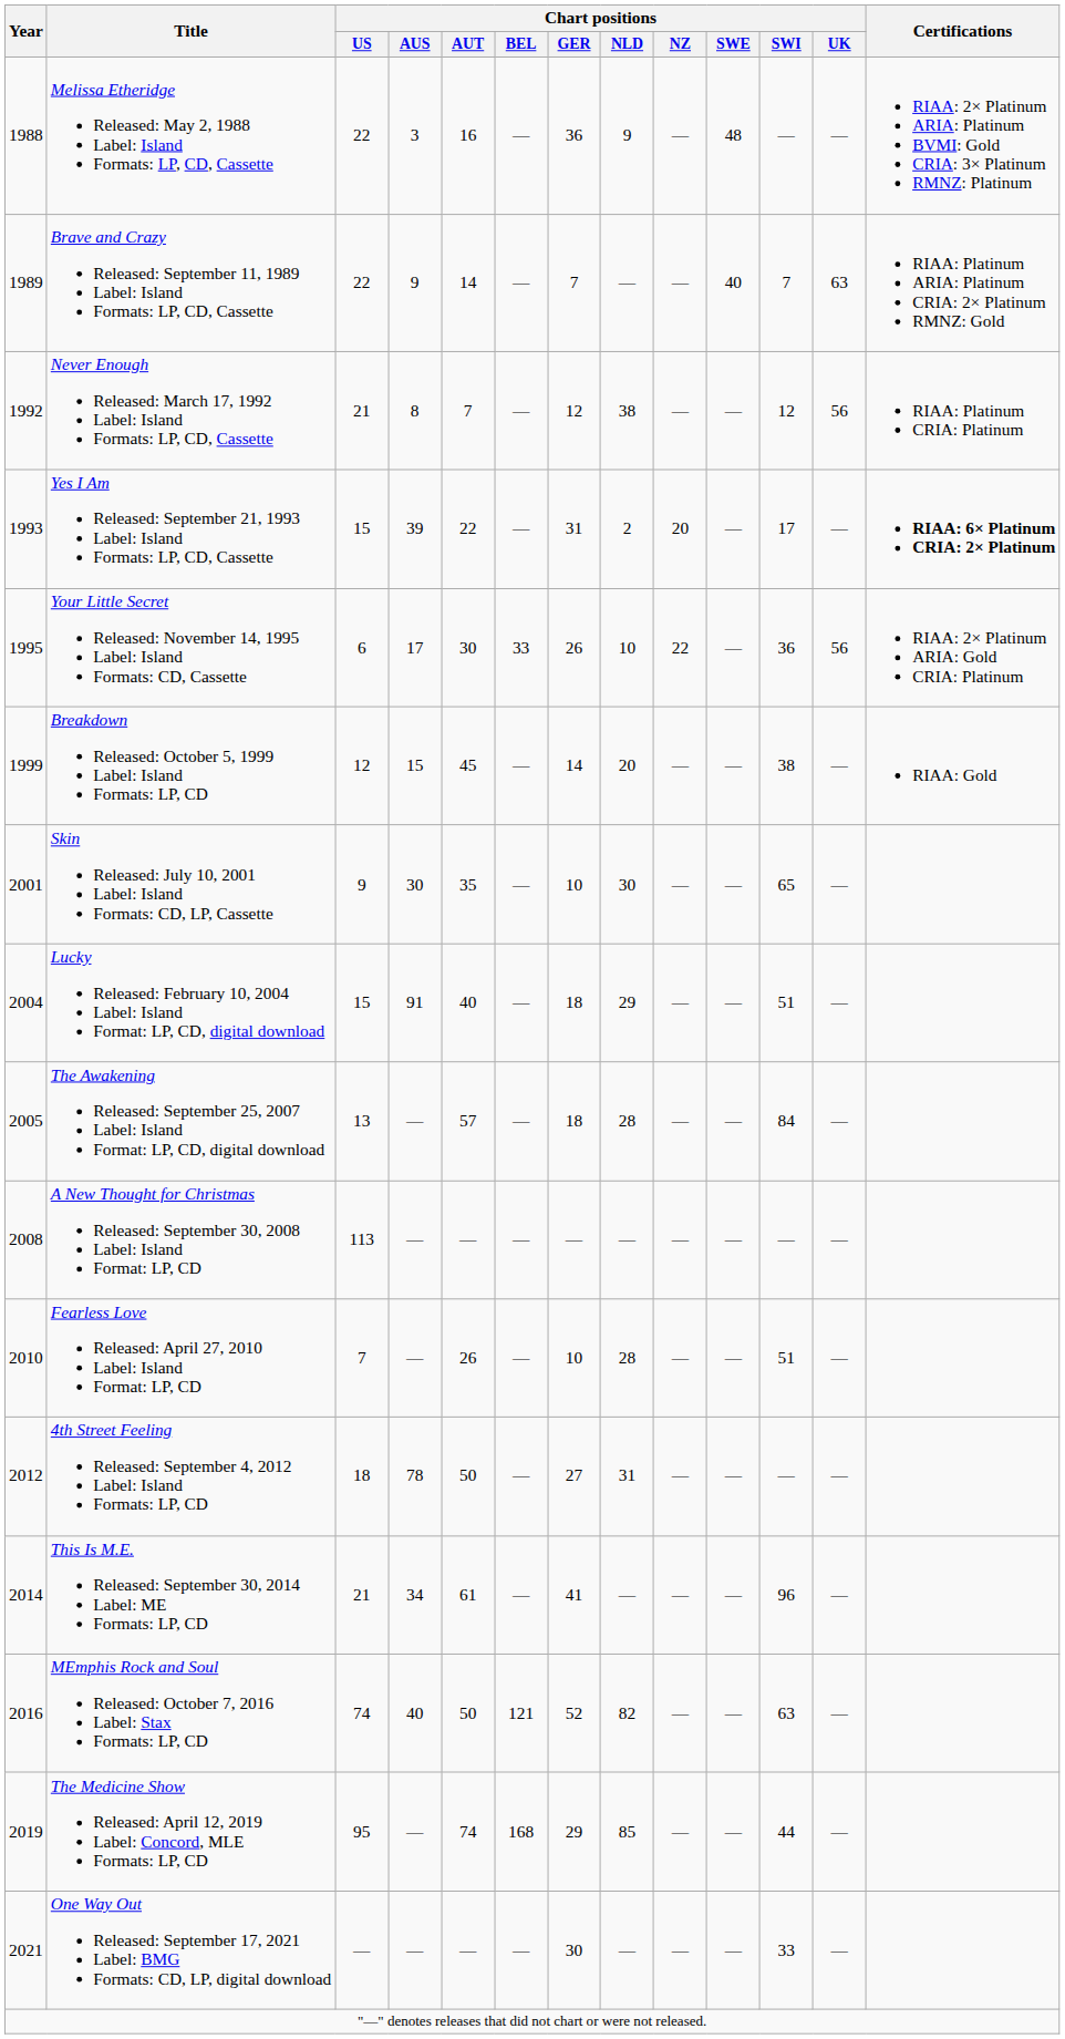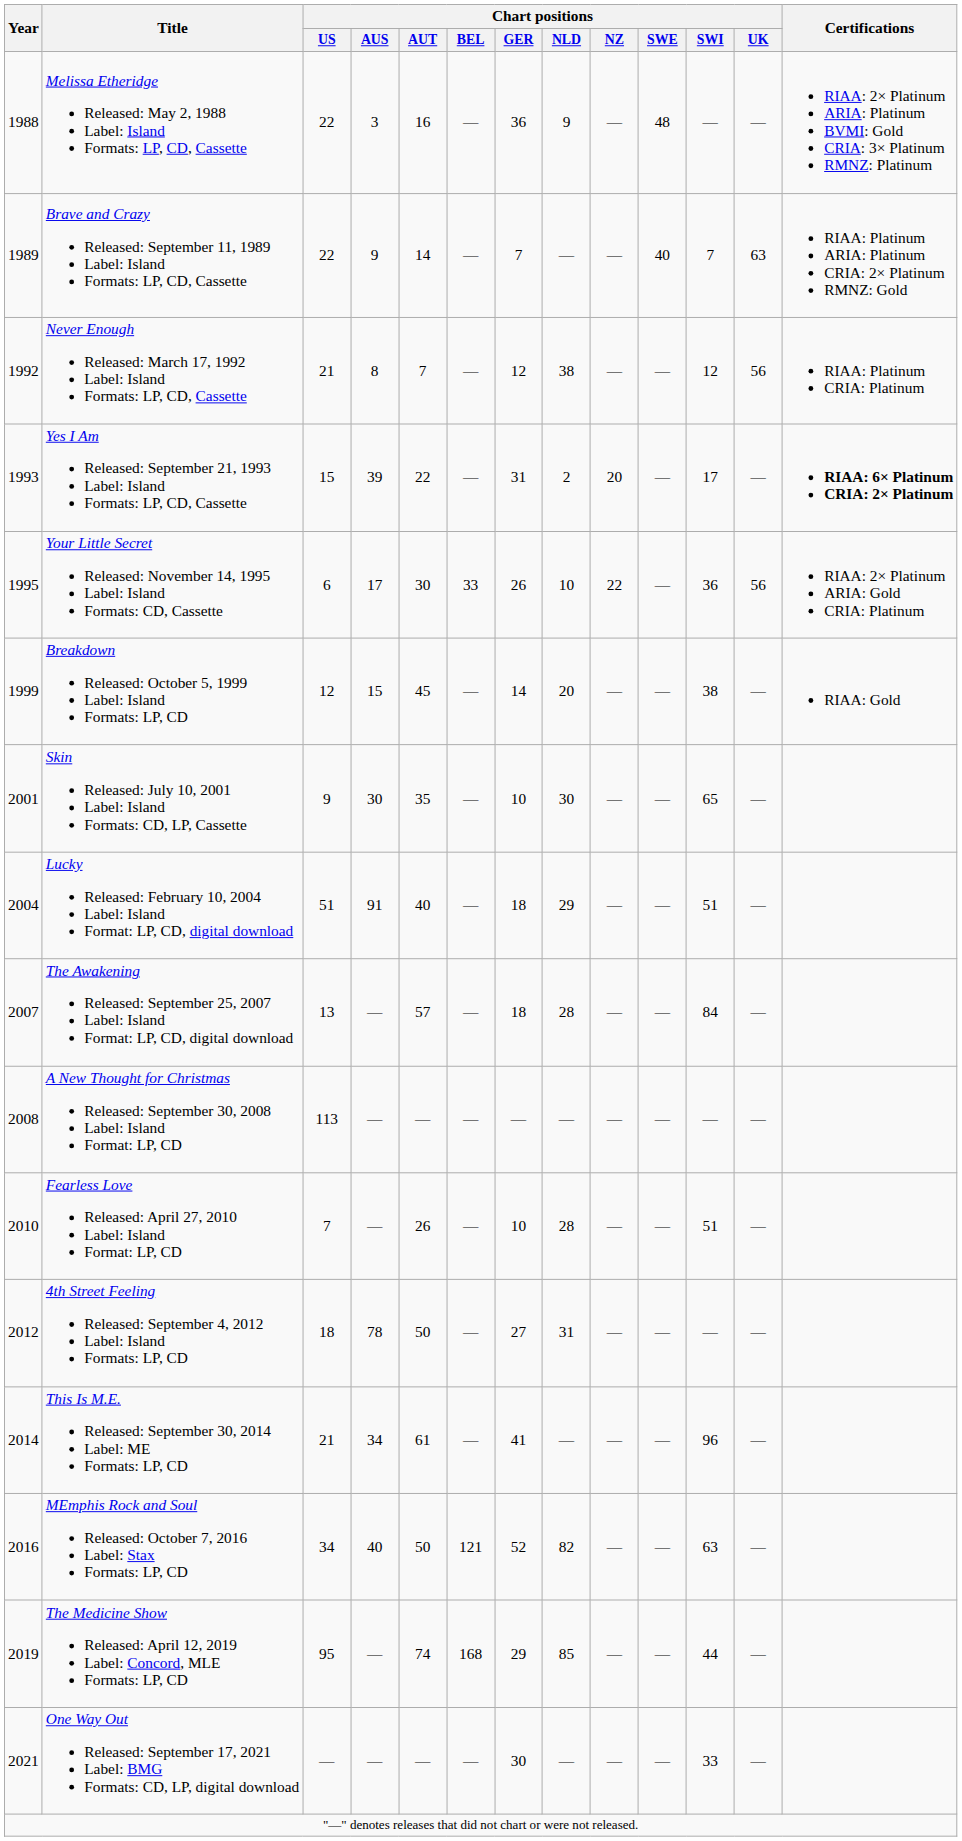row 10 | Chart positions / US: 15 -> 51
row 11 | Year: 2005 -> 2007
row 16 | Chart positions / US: 74 -> 34
